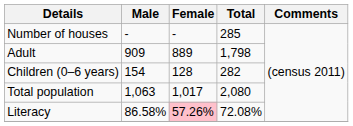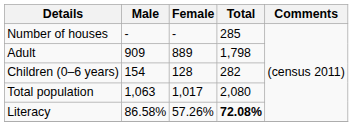Literacy | Female: pink background -> no background
Literacy | Total: normal -> bold
